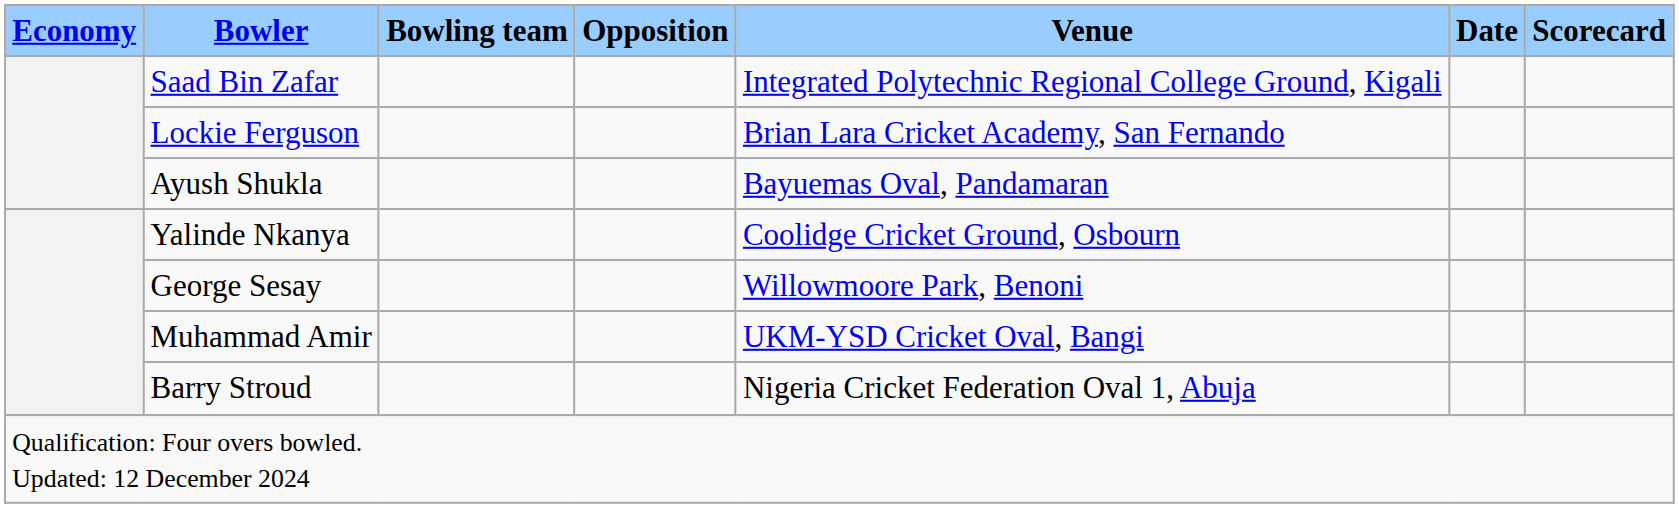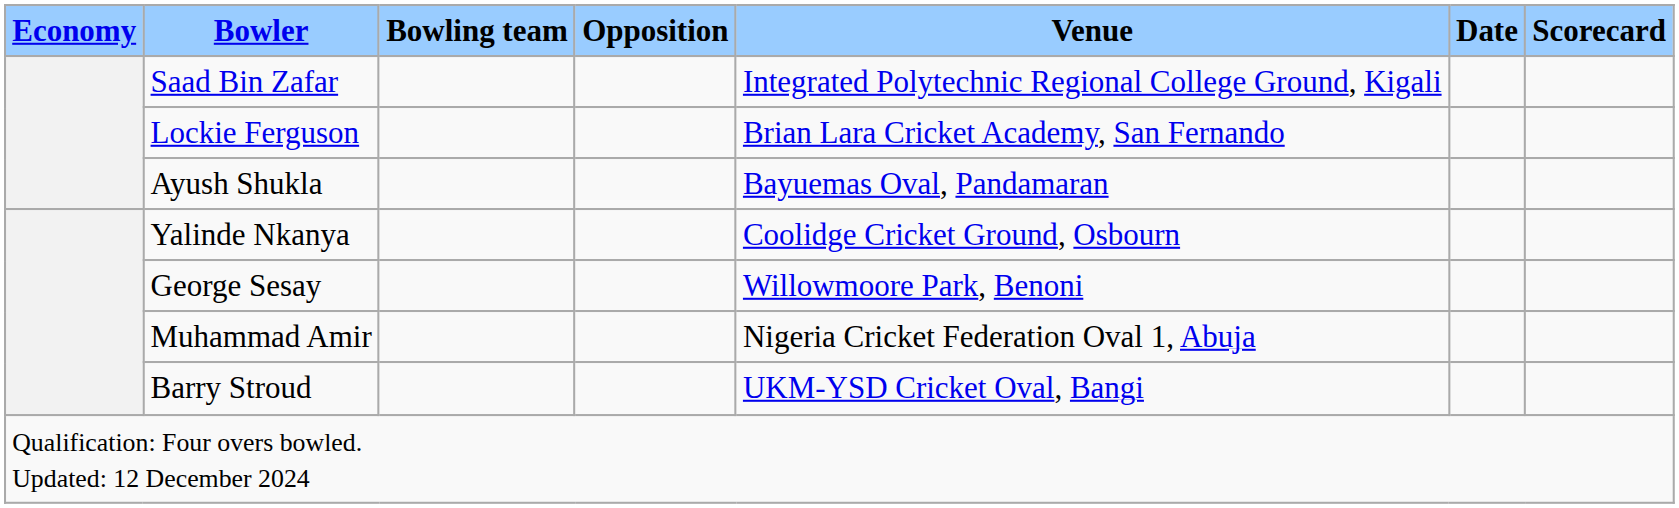Muhammad Amir | Venue: UKM-YSD Cricket Oval, Bangi -> Nigeria Cricket Federation Oval 1, Abuja
Barry Stroud | Venue: Nigeria Cricket Federation Oval 1, Abuja -> UKM-YSD Cricket Oval, Bangi
